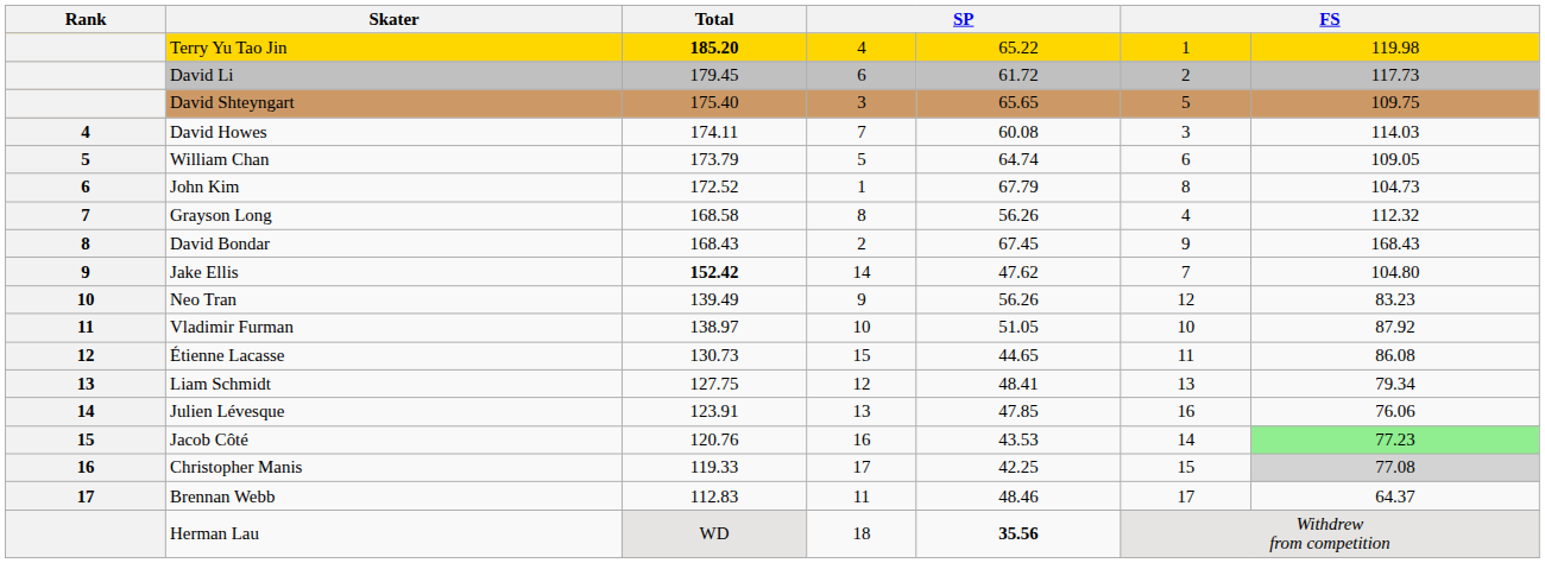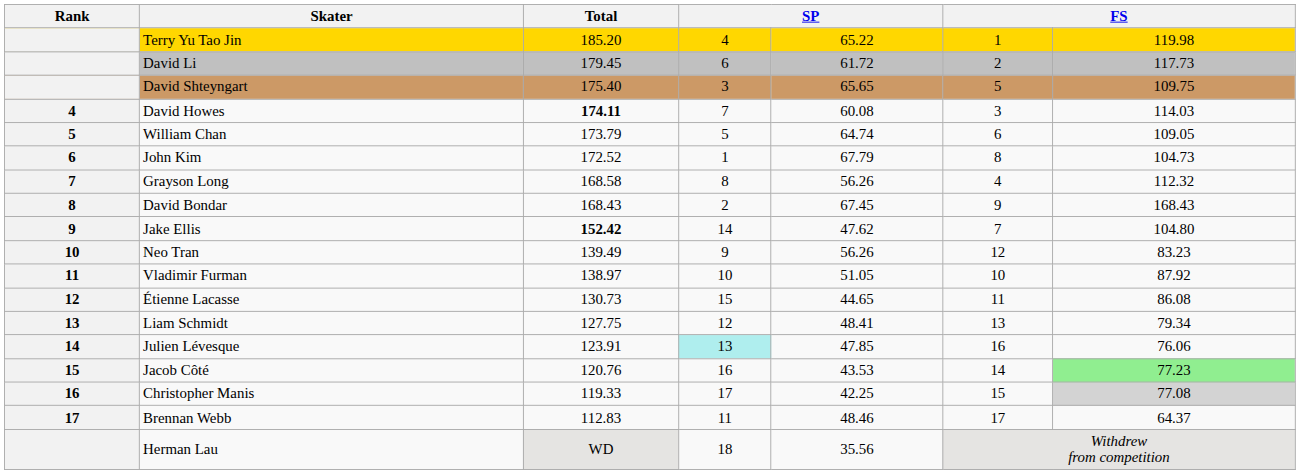Terry Yu Tao Jin | Total: bold -> normal
David Howes | Total: normal -> bold
Julien Lévesque | column 4: no background -> paleturquoise background
Herman Lau | column 5: bold -> normal
